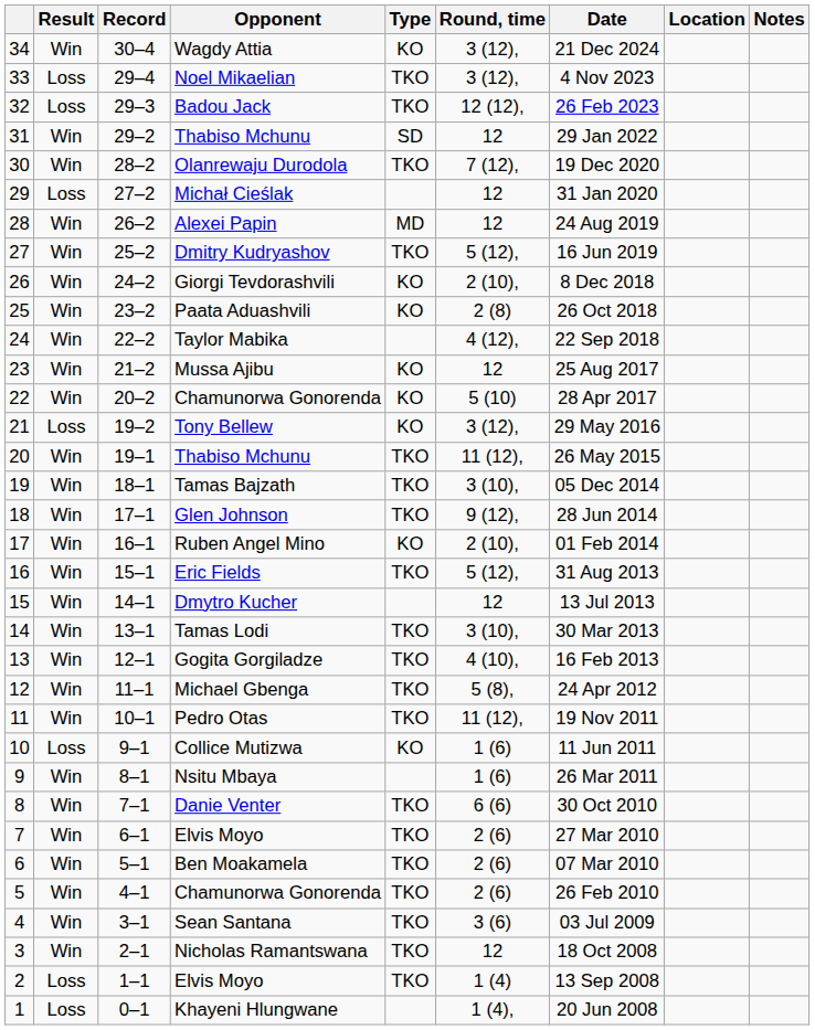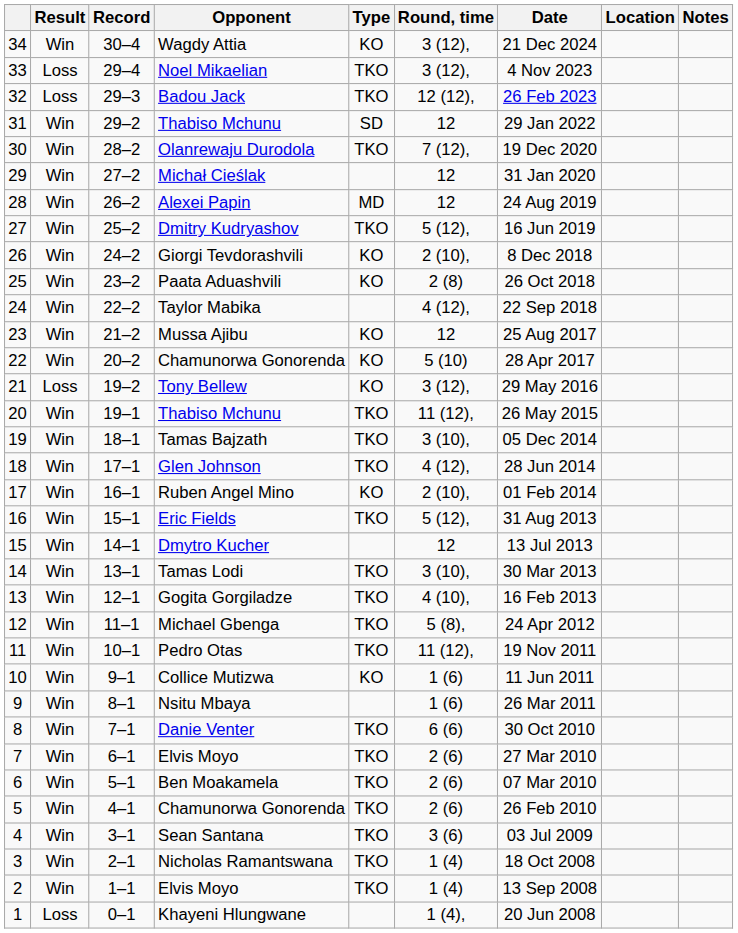Michał Cieślak | Result: Loss -> Win
Glen Johnson | Round, time: 9 (12), -> 4 (12),
Collice Mutizwa | Result: Loss -> Win
Nicholas Ramantswana | Round, time: 12 -> 1 (4)
2 / Elvis Moyo | Result: Loss -> Win
